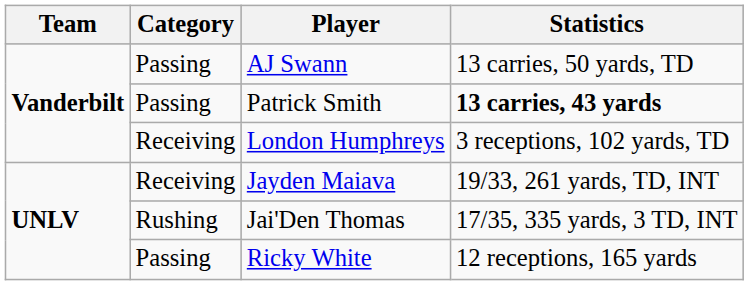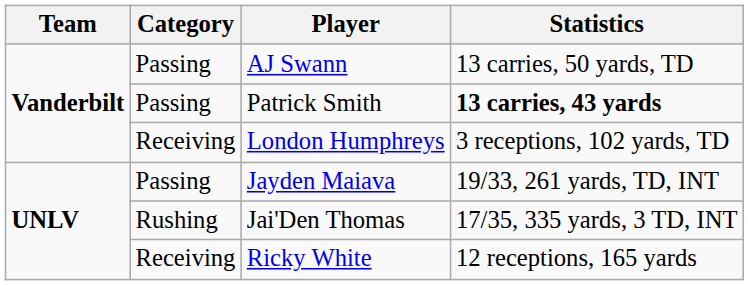Jayden Maiava | Category: Receiving -> Passing
Ricky White | Category: Passing -> Receiving
